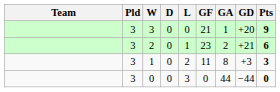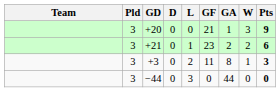columns swapped: W <-> GD
